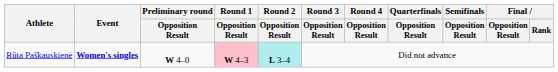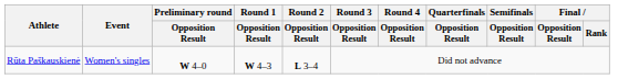Rūta Paškauskienė | Event: bold -> normal
Rūta Paškauskienė | Round 1 / Opposition Result: pink background -> no background
Rūta Paškauskienė | Round 2 / Opposition Result: paleturquoise background -> no background
